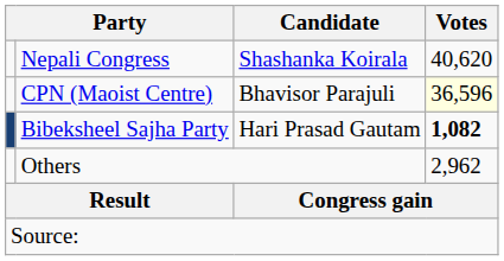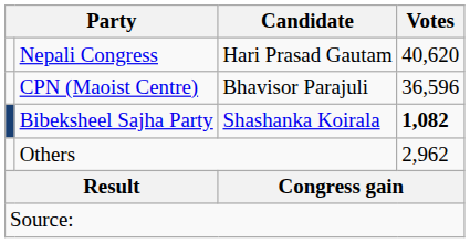Nepali Congress | Candidate: Shashanka Koirala -> Hari Prasad Gautam
CPN (Maoist Centre) | Votes: lightyellow background -> no background
Bibeksheel Sajha Party | Candidate: Hari Prasad Gautam -> Shashanka Koirala
